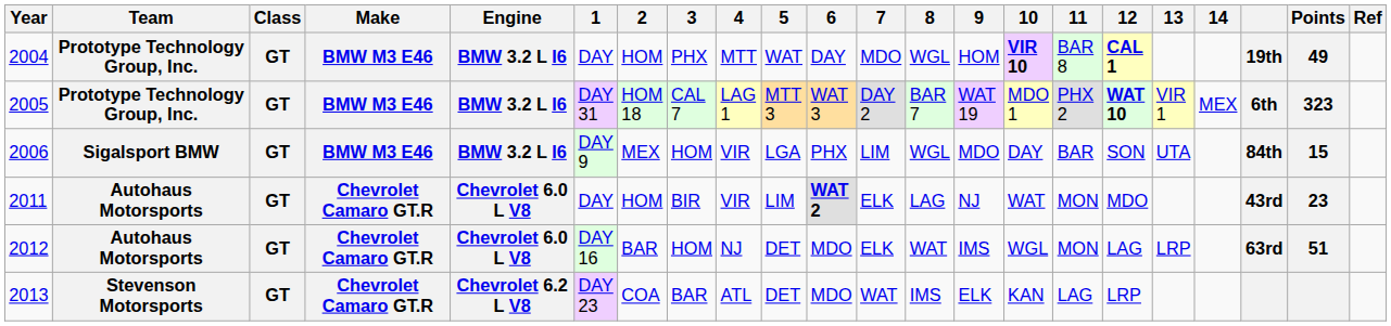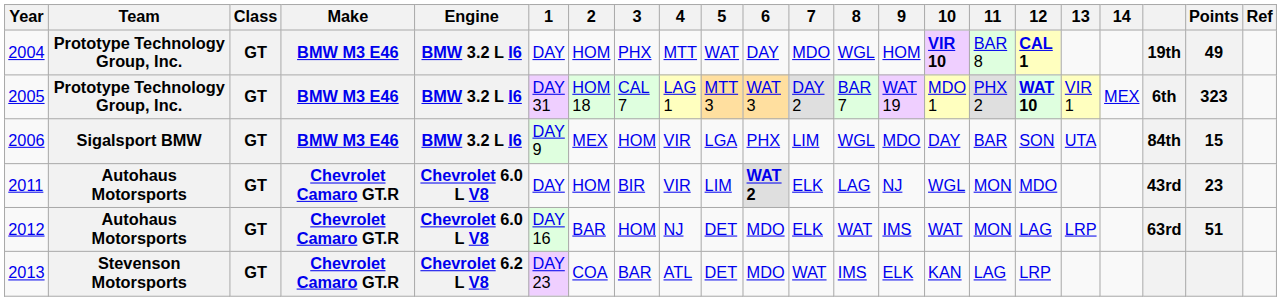2011 | 10: WAT -> WGL
2012 | 10: WGL -> WAT
